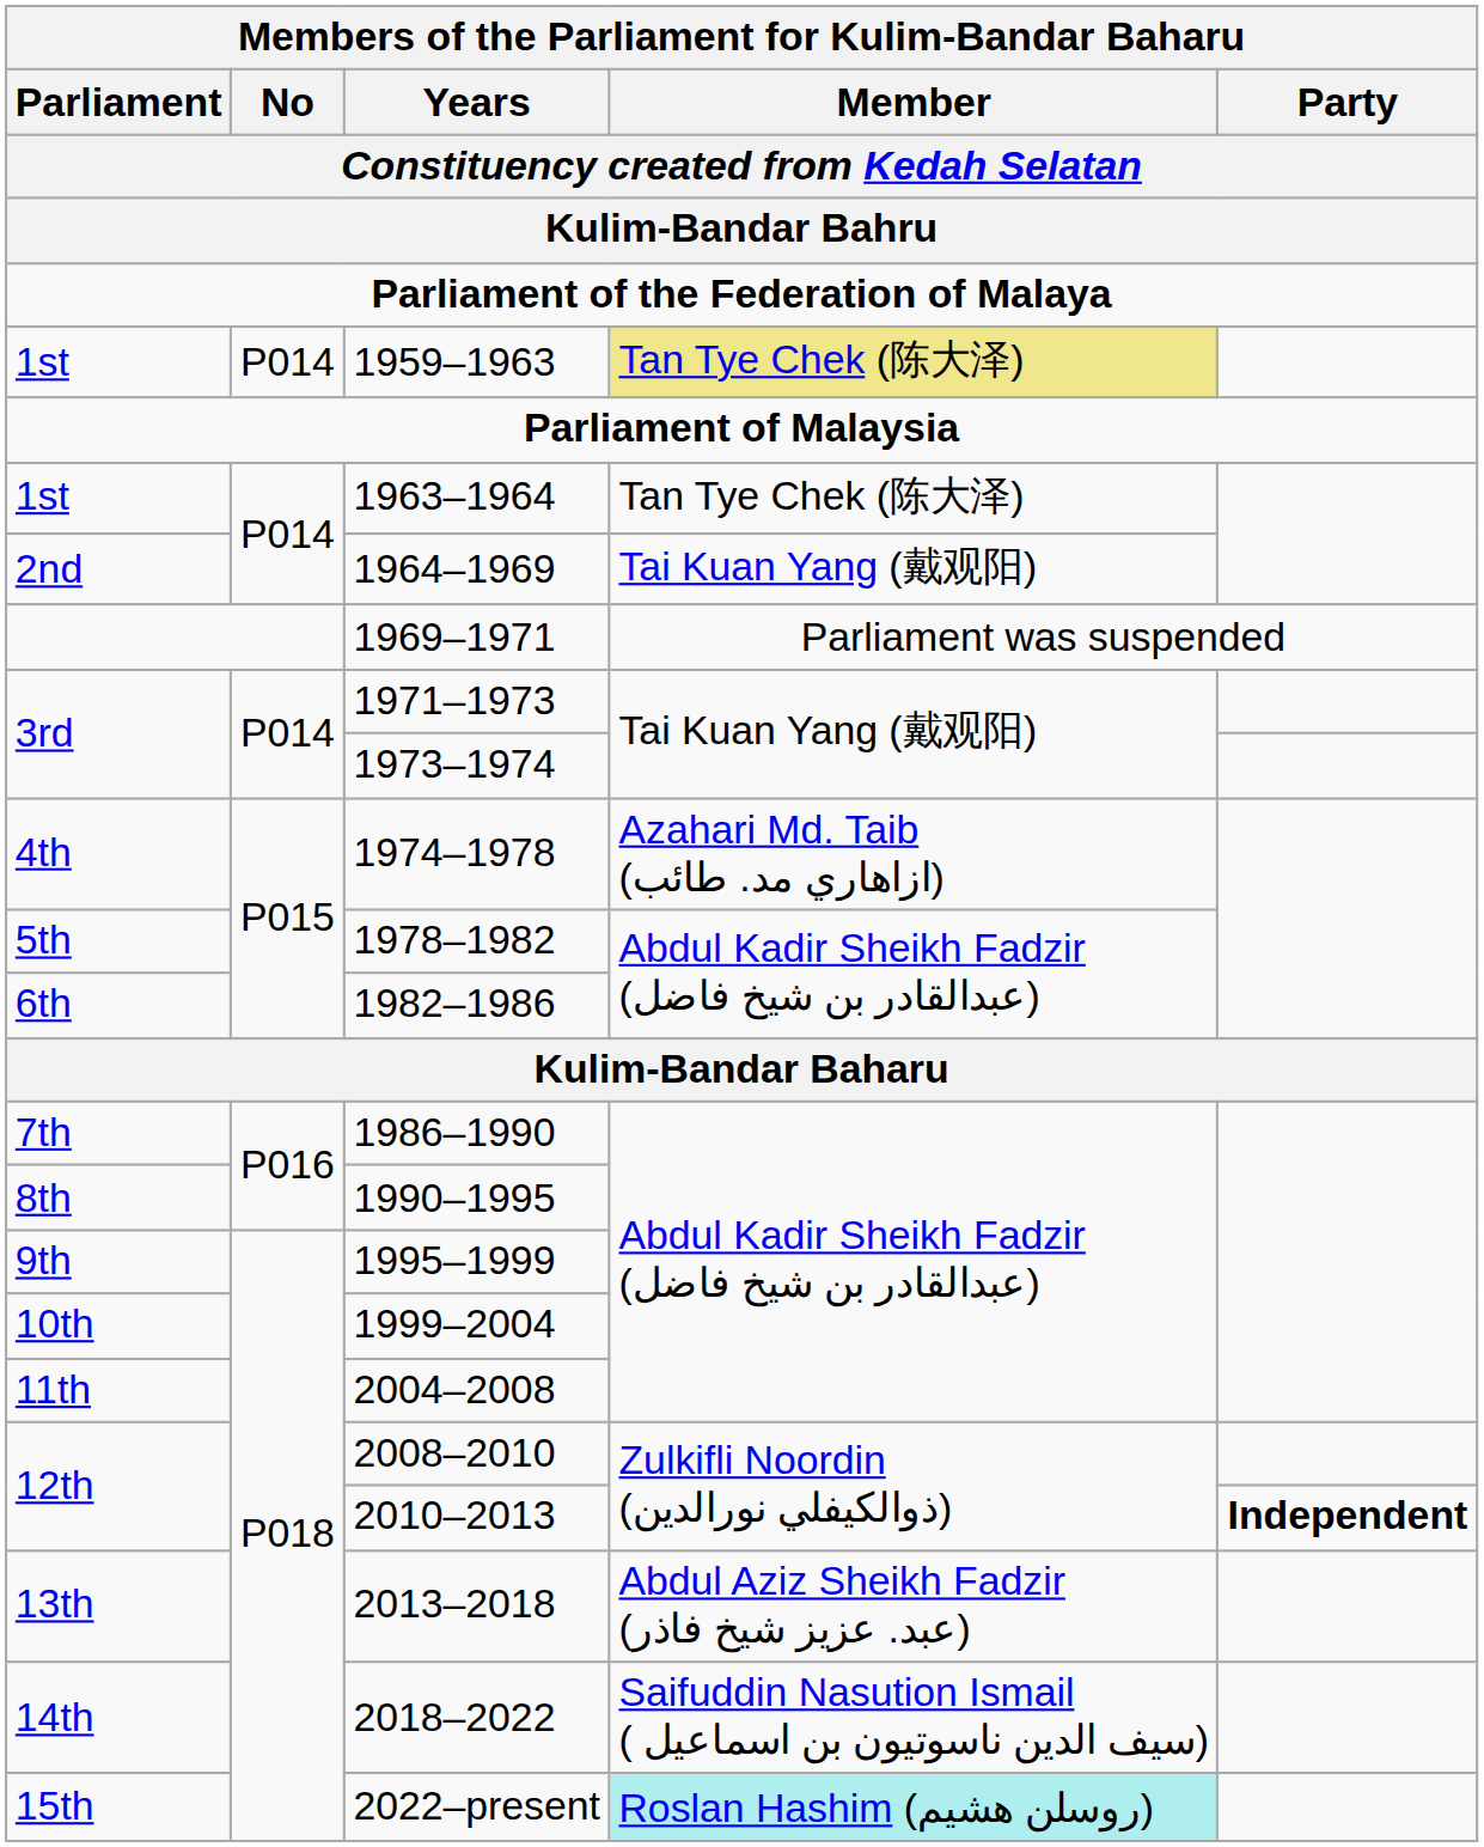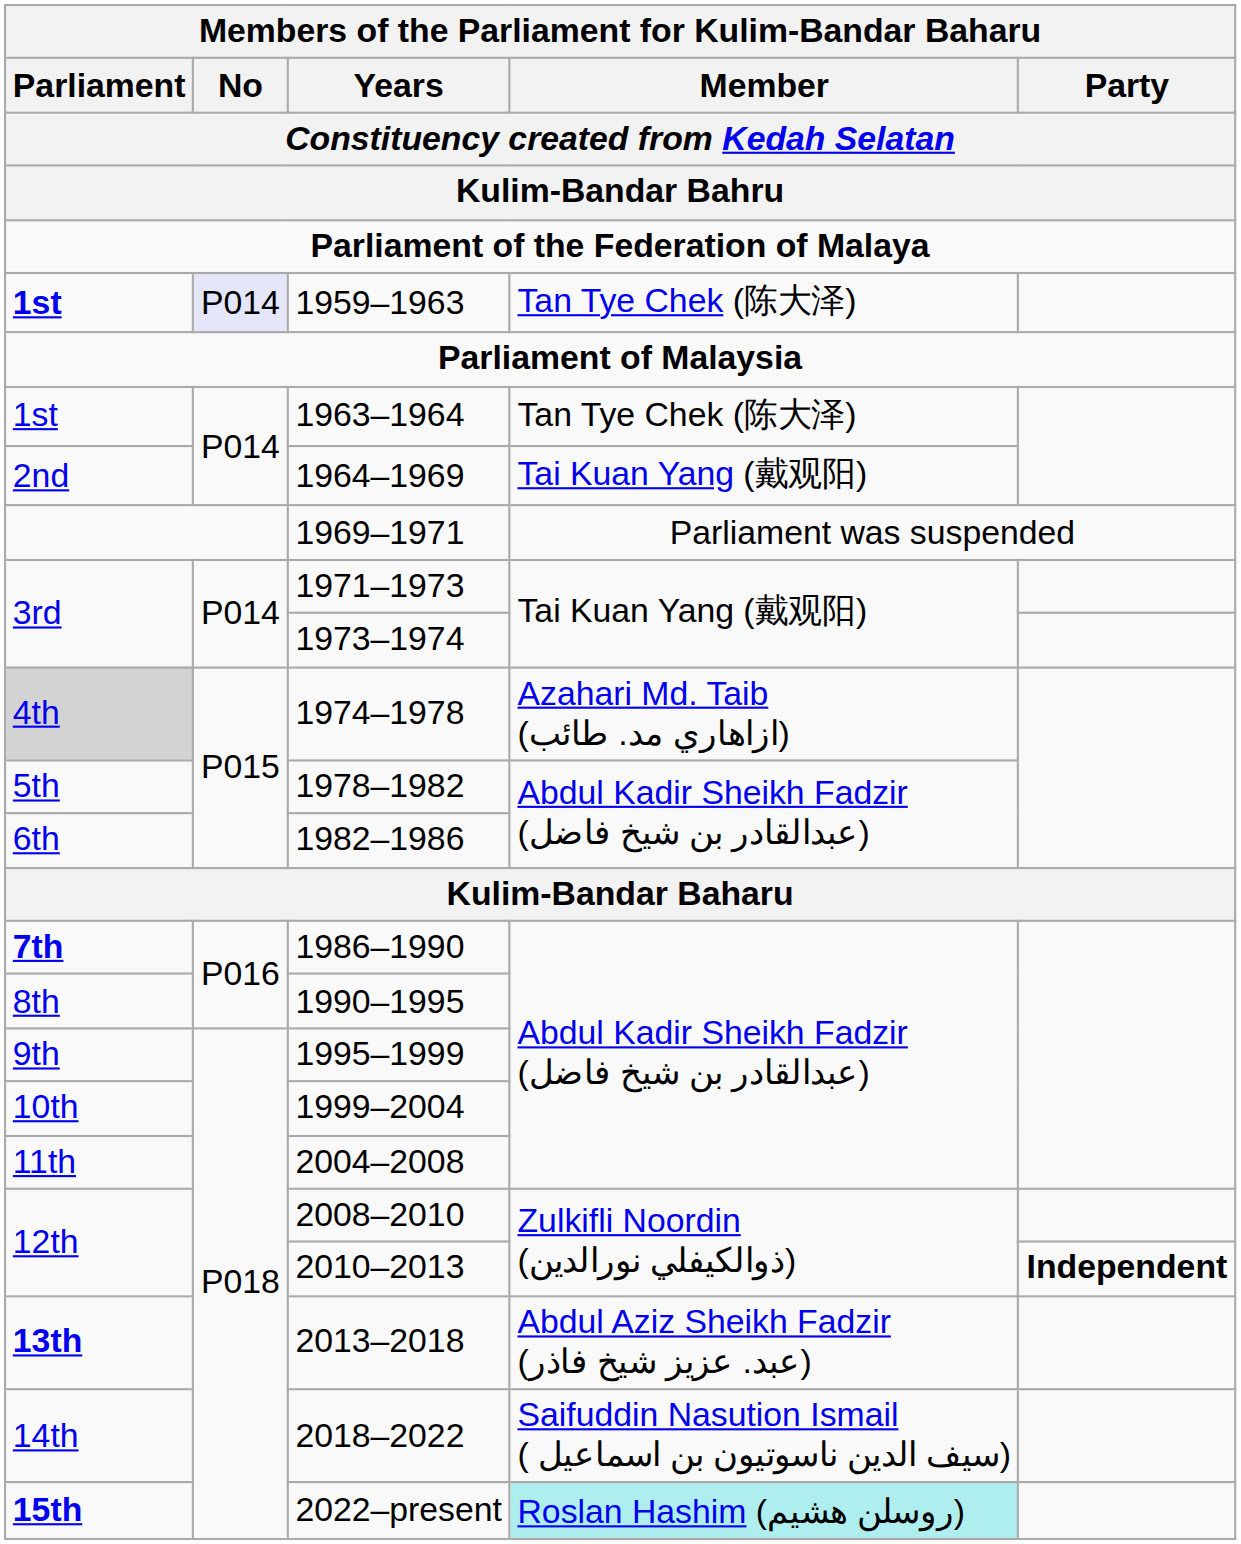1959–1963 | Parliament: normal -> bold
1959–1963 | No: no background -> lavender background
1959–1963 | Member: khaki background -> no background
1974–1978 | Parliament: no background -> lightgrey background
1986–1990 | Parliament: normal -> bold
2013–2018 | Parliament: normal -> bold
2022–present | Parliament: normal -> bold
